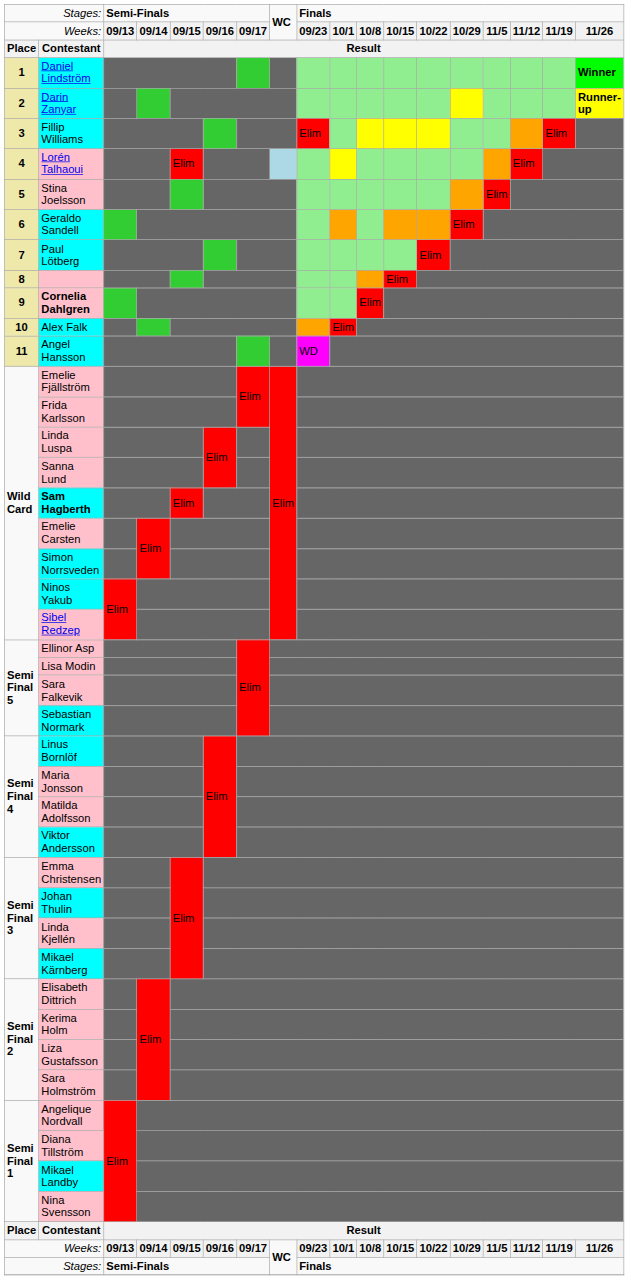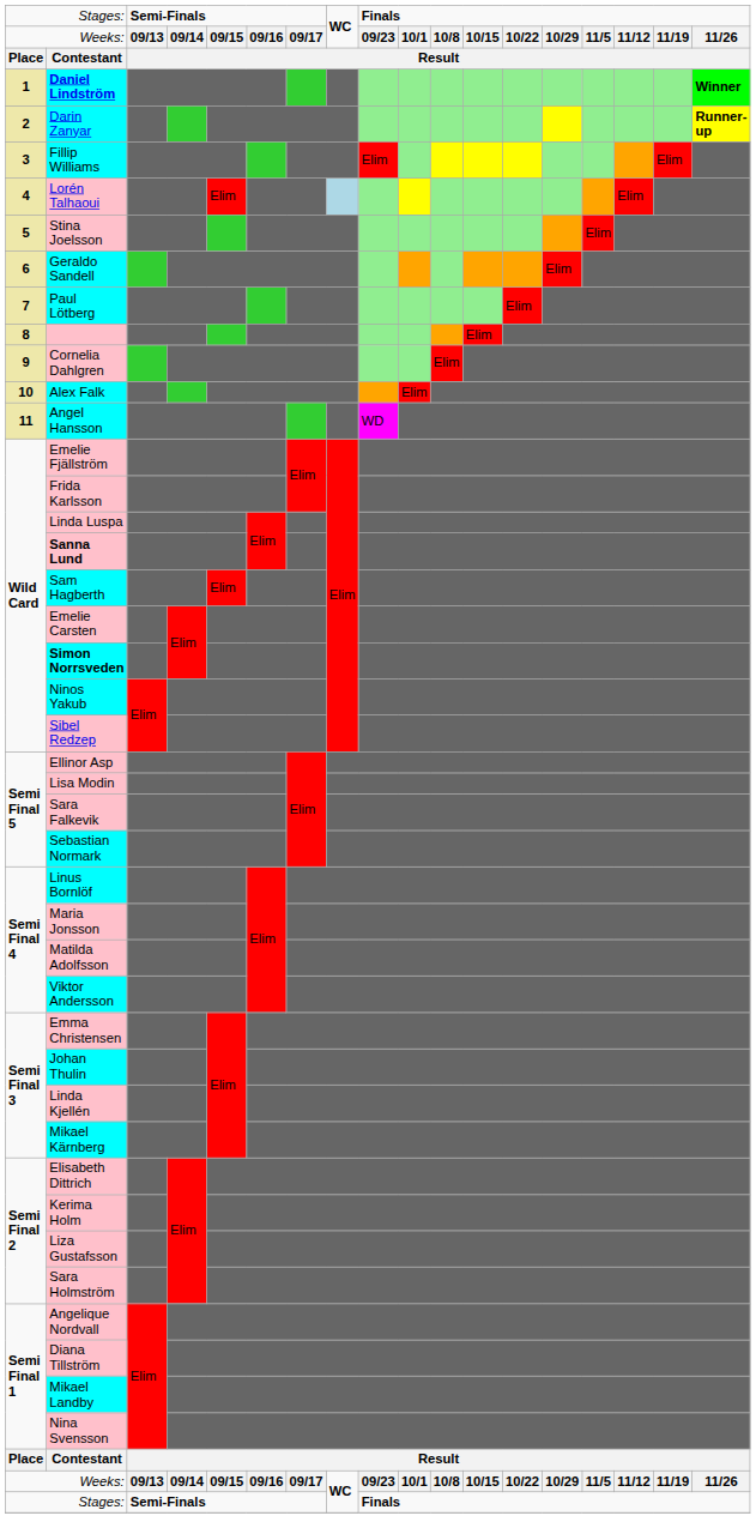Daniel Lindström | column 2: normal -> bold
Cornelia Dahlgren | column 2: bold -> normal
Sanna Lund | column 2: normal -> bold
Sam Hagberth | column 2: bold -> normal
Simon Norrsveden | column 2: normal -> bold
